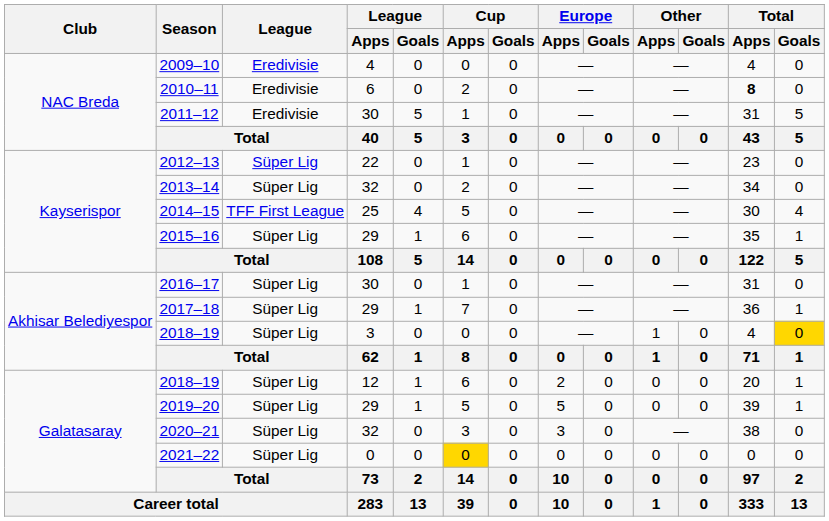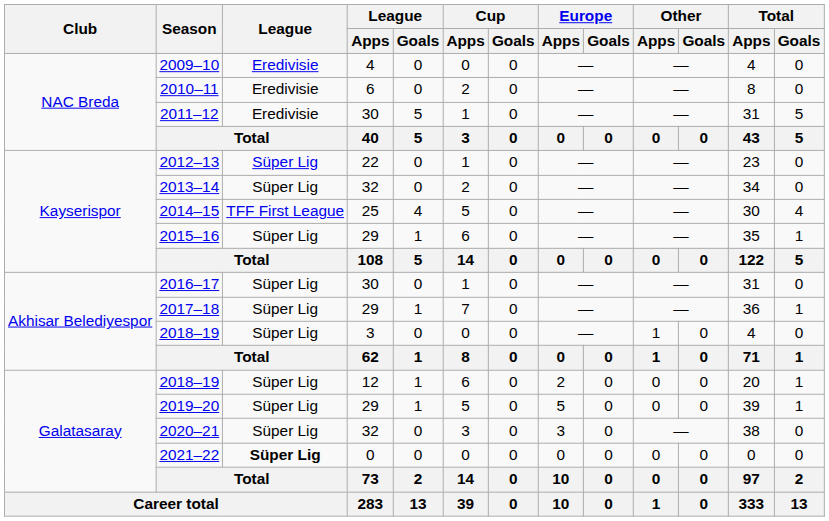2010–11 | Total / Apps: bold -> normal
2018–19 / 3 | Total / Goals: gold background -> no background
2021–22 | League: normal -> bold
2021–22 | Cup / Apps: gold background -> no background
